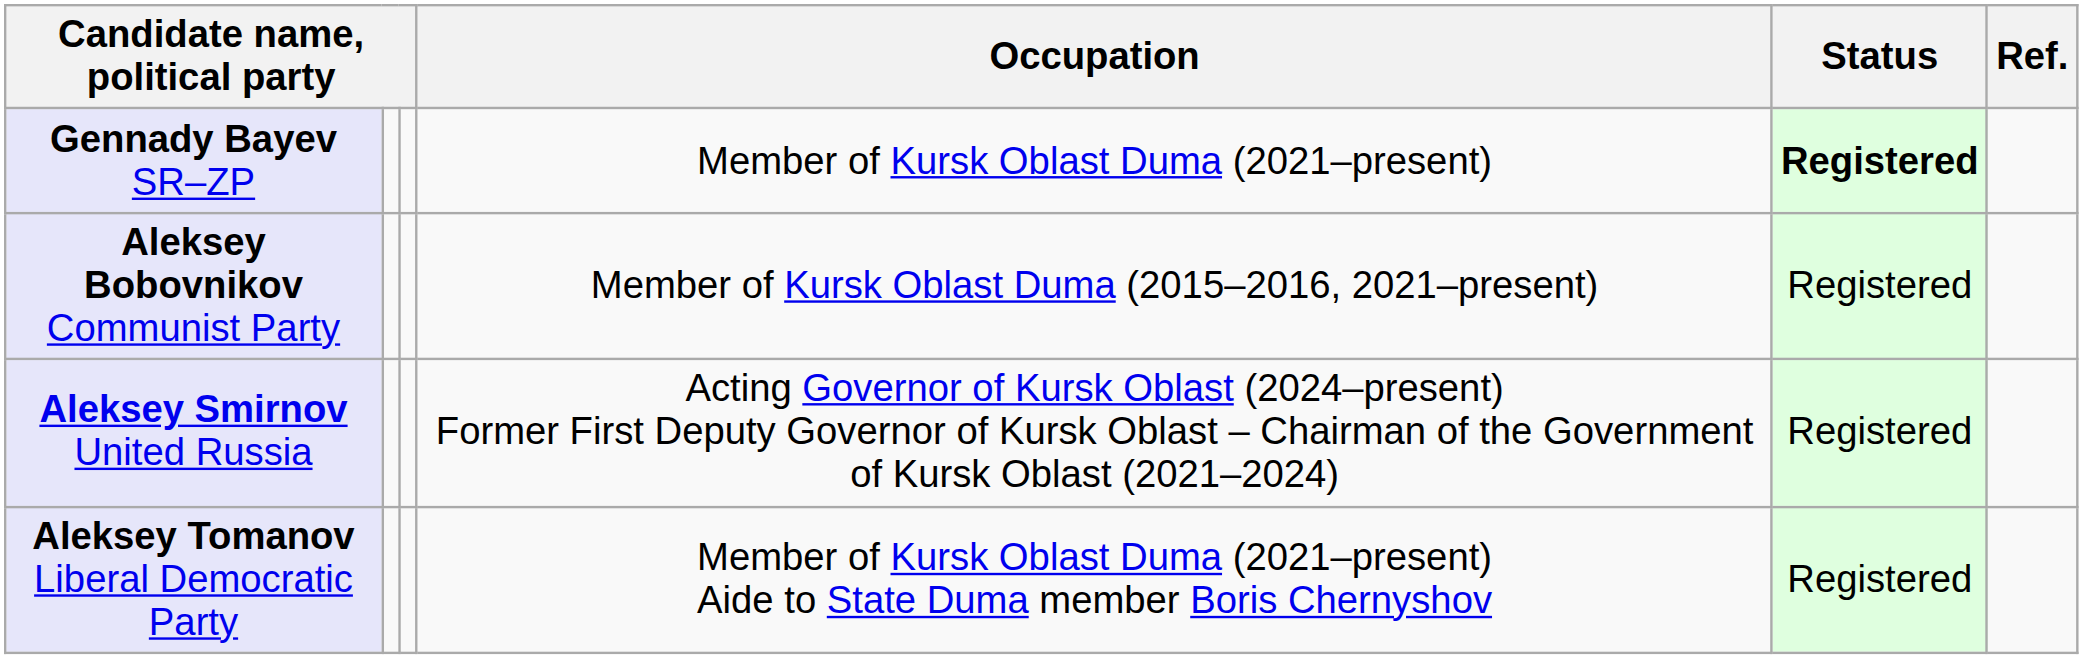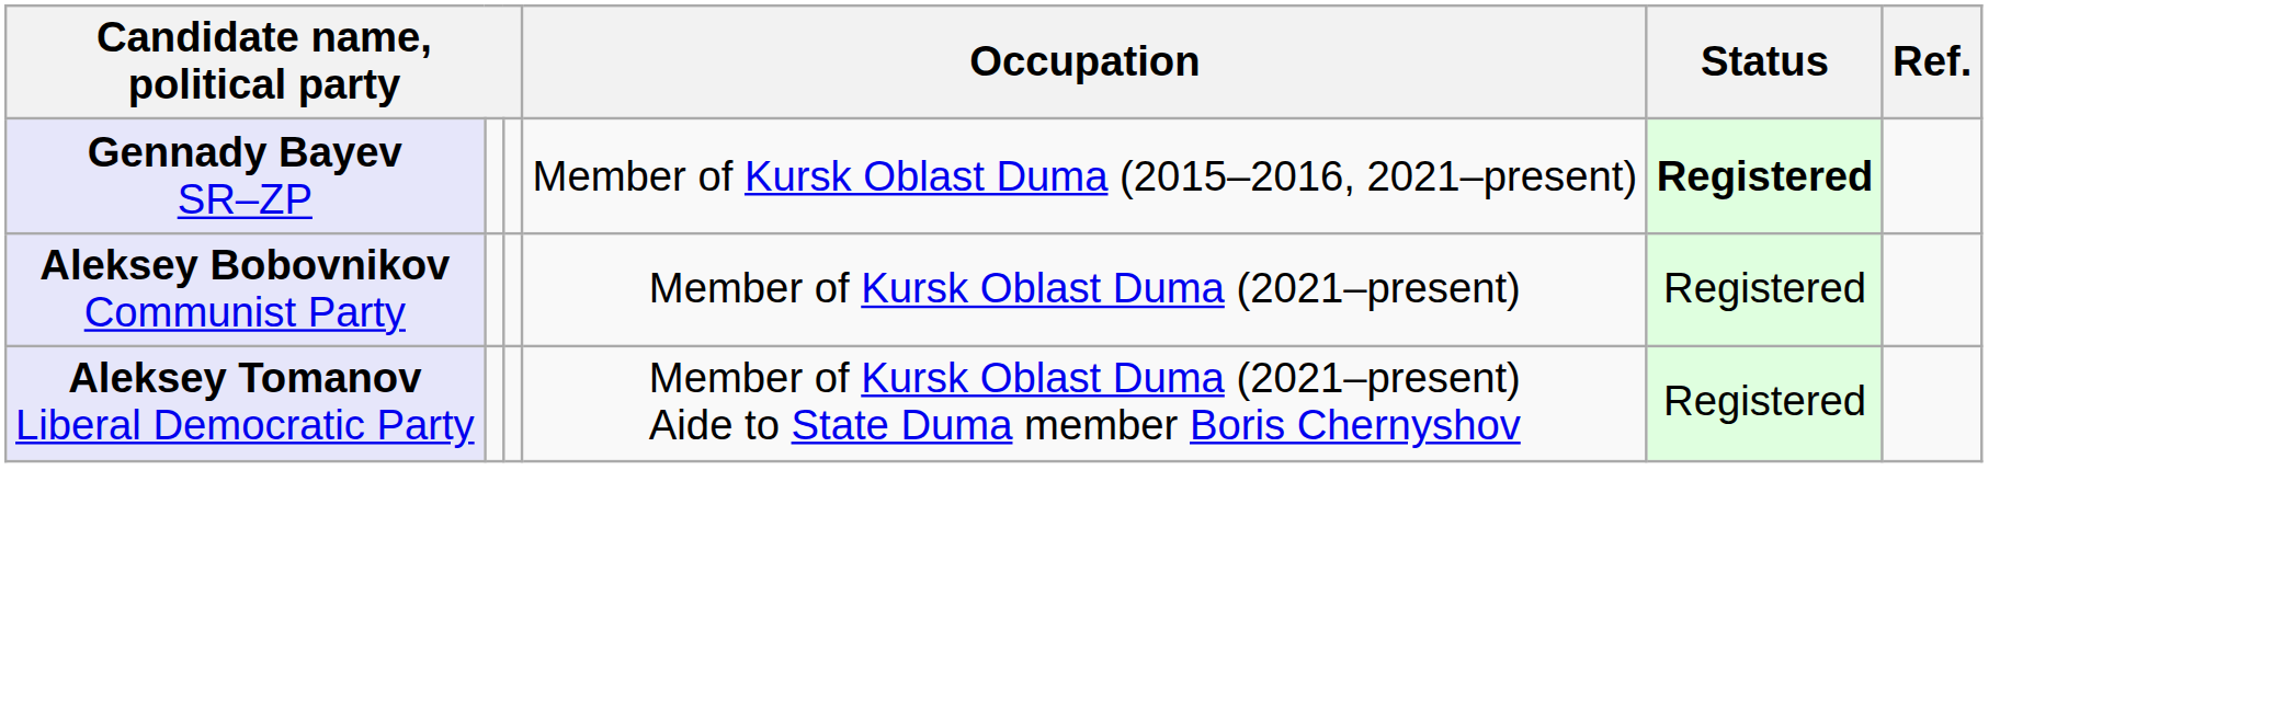Gennady Bayev SR–ZP | Occupation: Member of Kursk Oblast Duma (2021–present) -> Member of Kursk Oblast Duma (2015–2016, 2021–present)
Aleksey Bobovnikov Communist Party | Occupation: Member of Kursk Oblast Duma (2015–2016, 2021–present) -> Member of Kursk Oblast Duma (2021–present)
- row: Aleksey Smirnov United Russia | Acting Governor of Kursk Oblast (2024–present) Former First Deputy Governor of Kursk Oblast – Chairman of the Government of Kursk Oblast (2021–2024) | Registered
